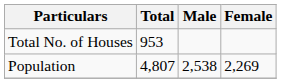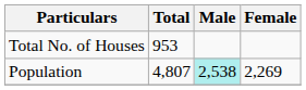Population | Male: no background -> paleturquoise background
